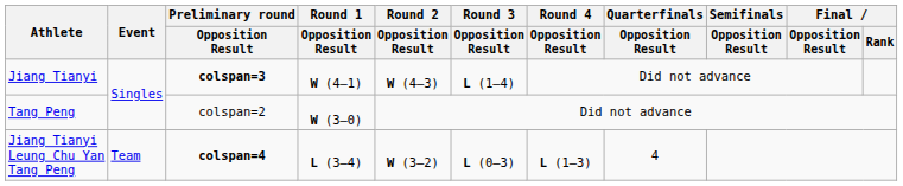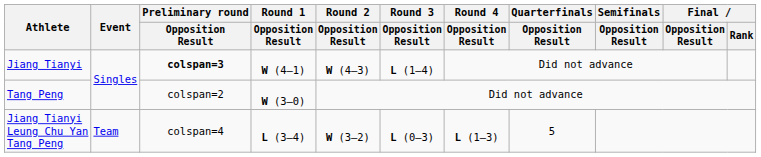Jiang Tianyi Leung Chu Yan Tang Peng | Preliminary round / Opposition Result: bold -> normal
Jiang Tianyi Leung Chu Yan Tang Peng | Quarterfinals / Opposition Result: 4 -> 5
